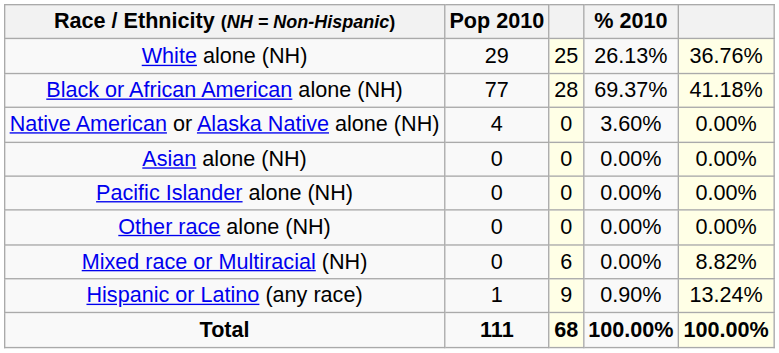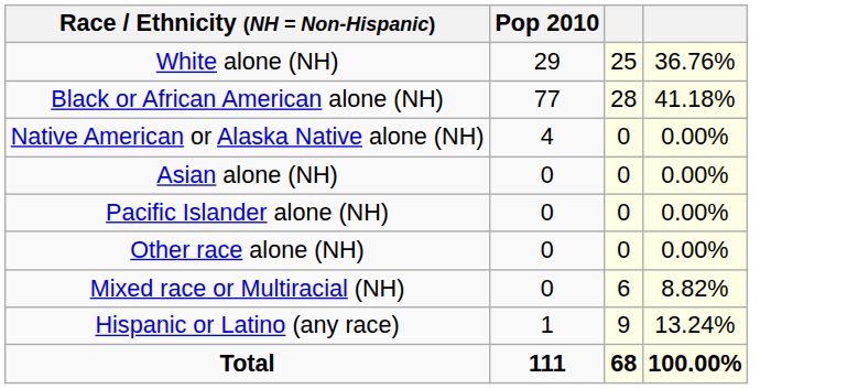- column: % 2010 | 26.13% | 69.37% | 3.60% | 0.00% | 0.00% | 0.00% | 0.00% | 0.90% | 100.00%
